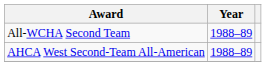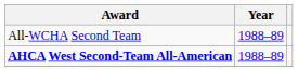row 3 | Award: normal -> bold
